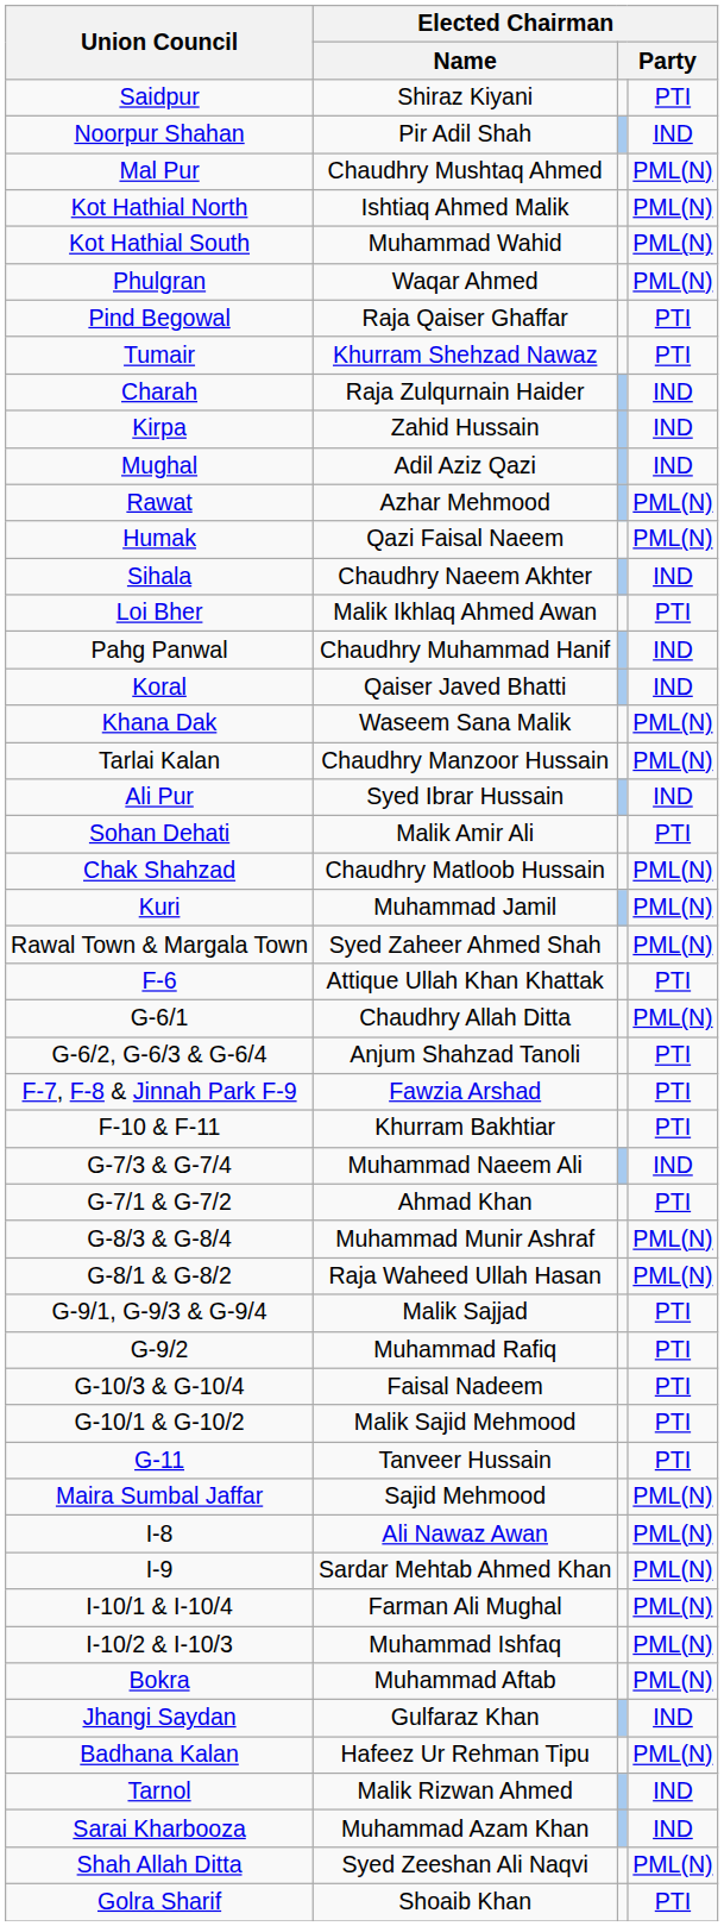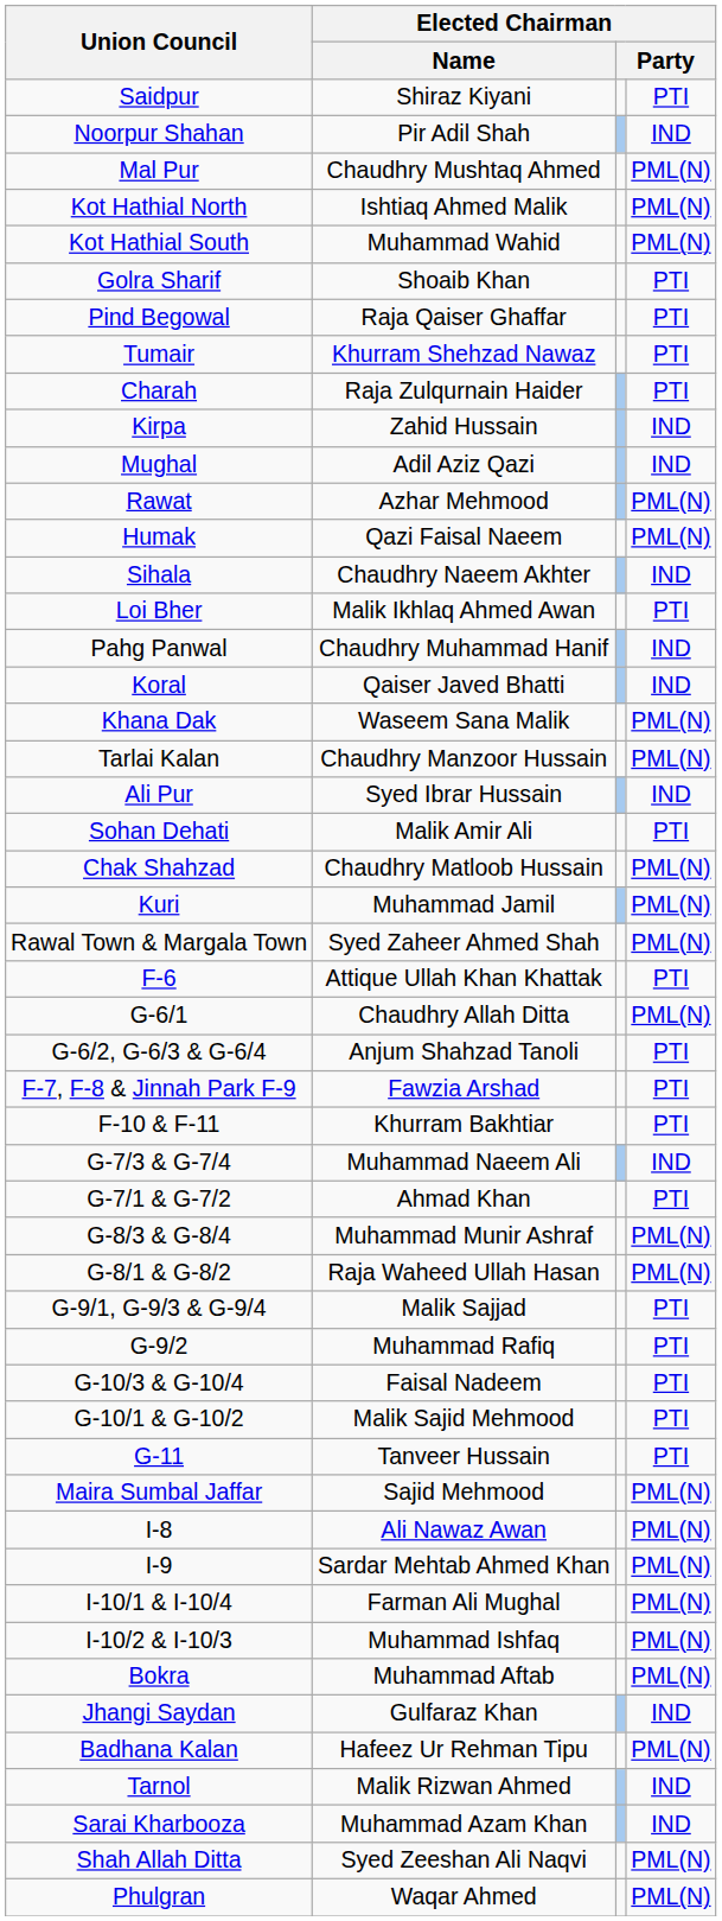rows swapped: Phulgran <-> Golra Sharif
Charah | column 4: IND -> PTI
